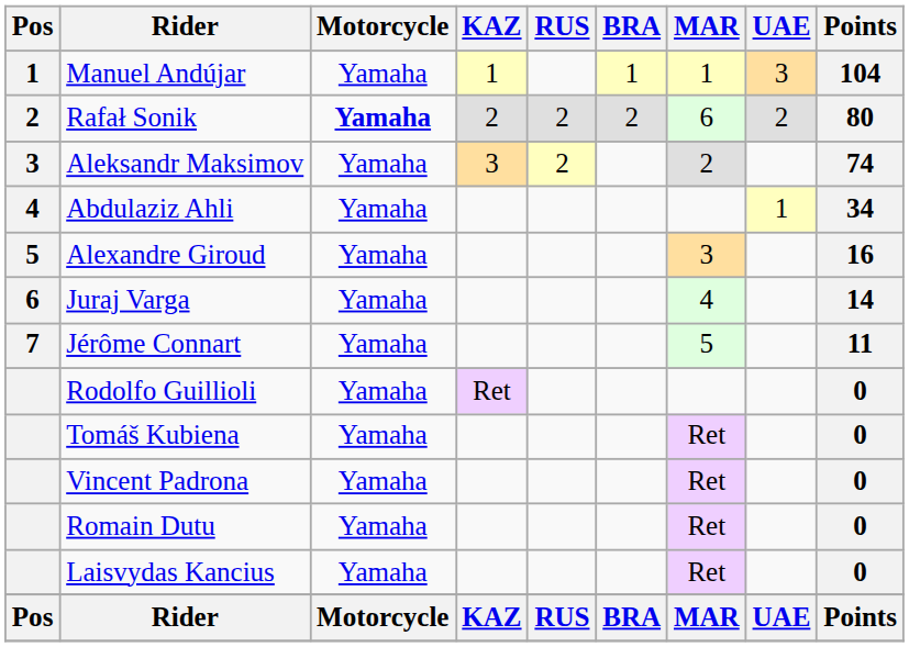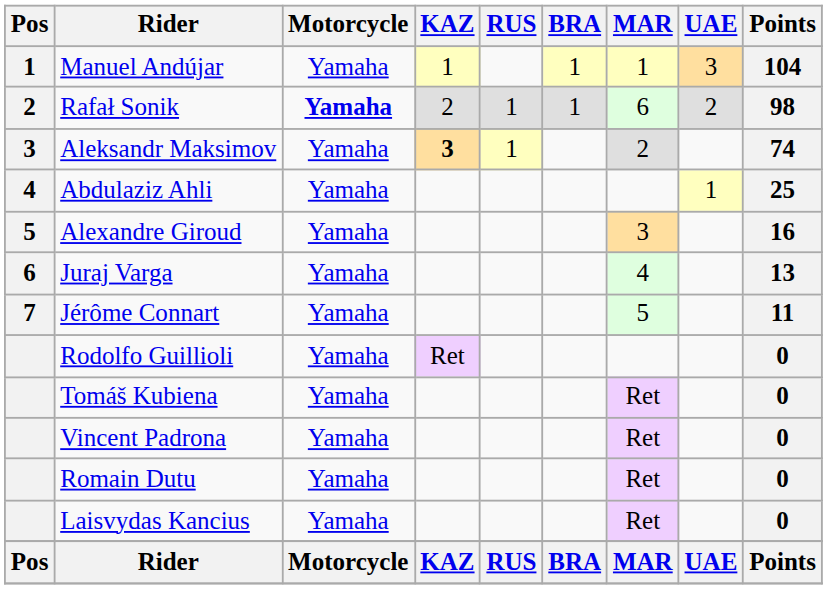Rafał Sonik | RUS: 2 -> 1
Rafał Sonik | BRA: 2 -> 1
Rafał Sonik | Points: 80 -> 98
Aleksandr Maksimov | KAZ: normal -> bold
Aleksandr Maksimov | RUS: 2 -> 1
Abdulaziz Ahli | Points: 34 -> 25
Juraj Varga | Points: 14 -> 13
